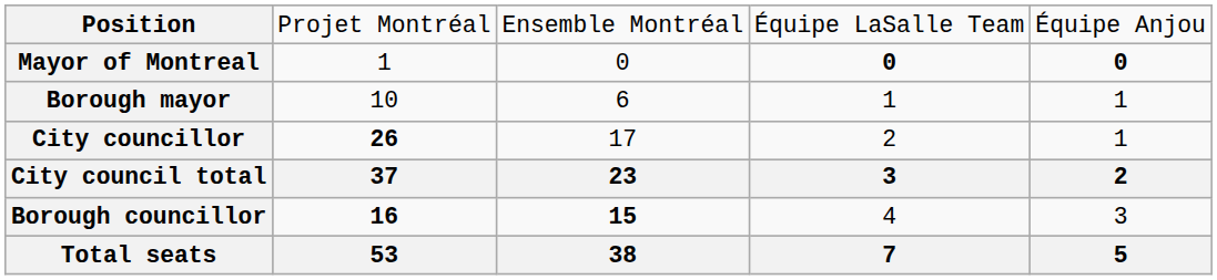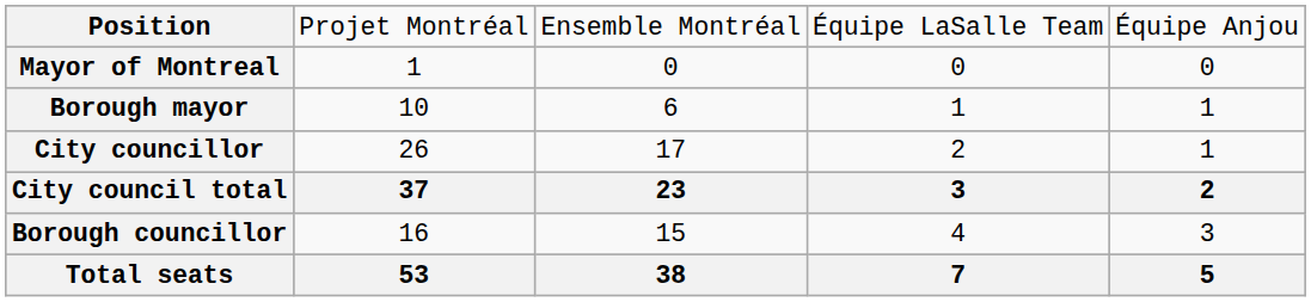Mayor of Montreal | column 4: bold -> normal
Mayor of Montreal | column 5: bold -> normal
City councillor | column 2: bold -> normal
Borough councillor | column 2: bold -> normal
Borough councillor | column 3: bold -> normal
